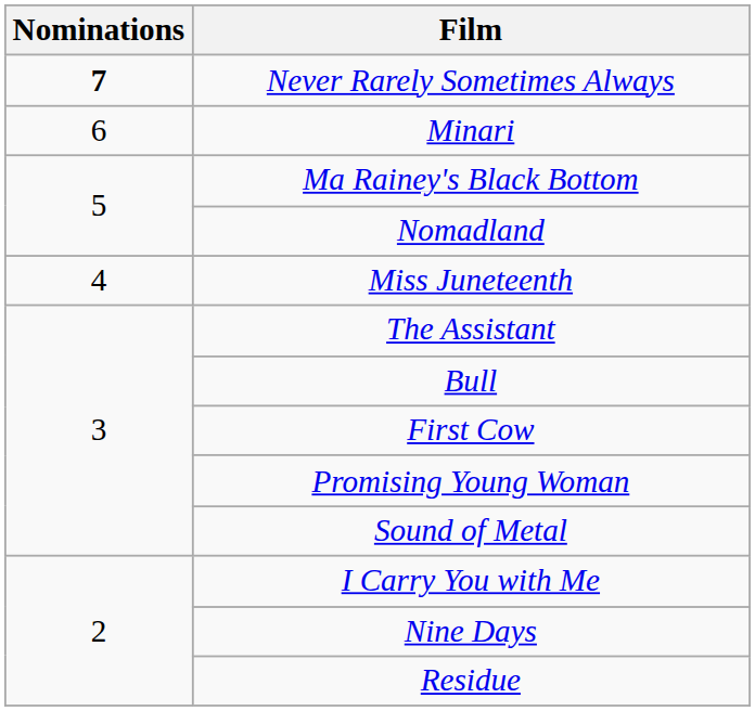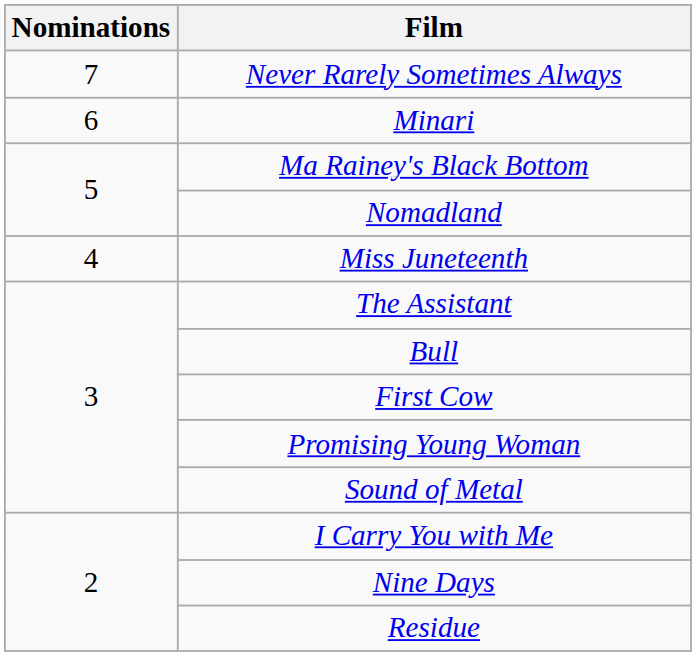Never Rarely Sometimes Always | Nominations: bold -> normal
